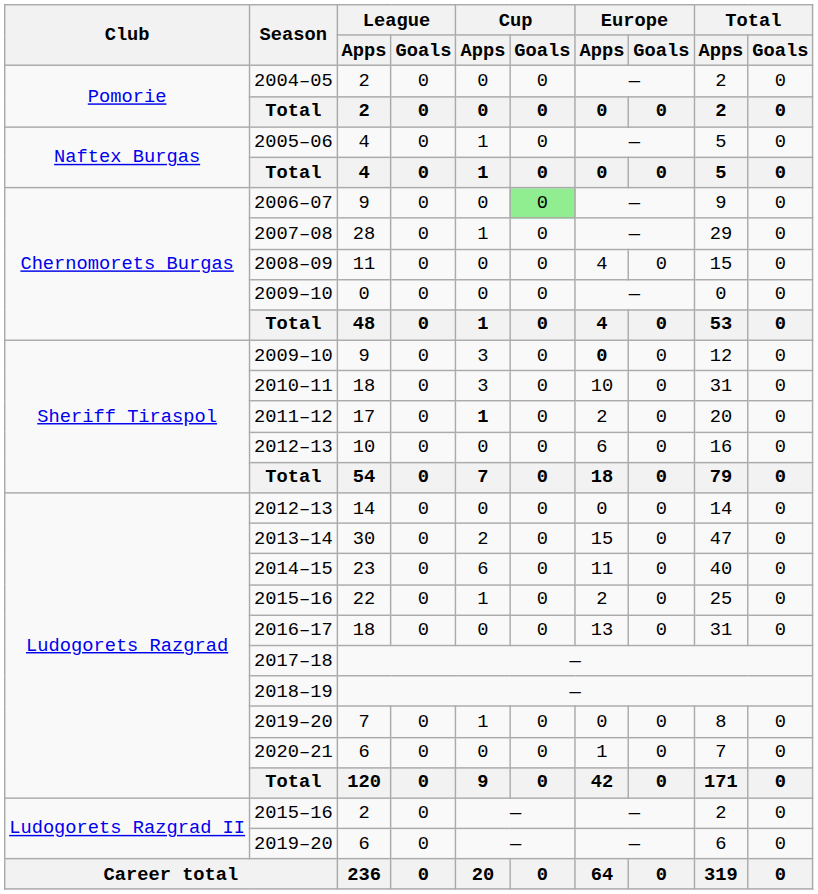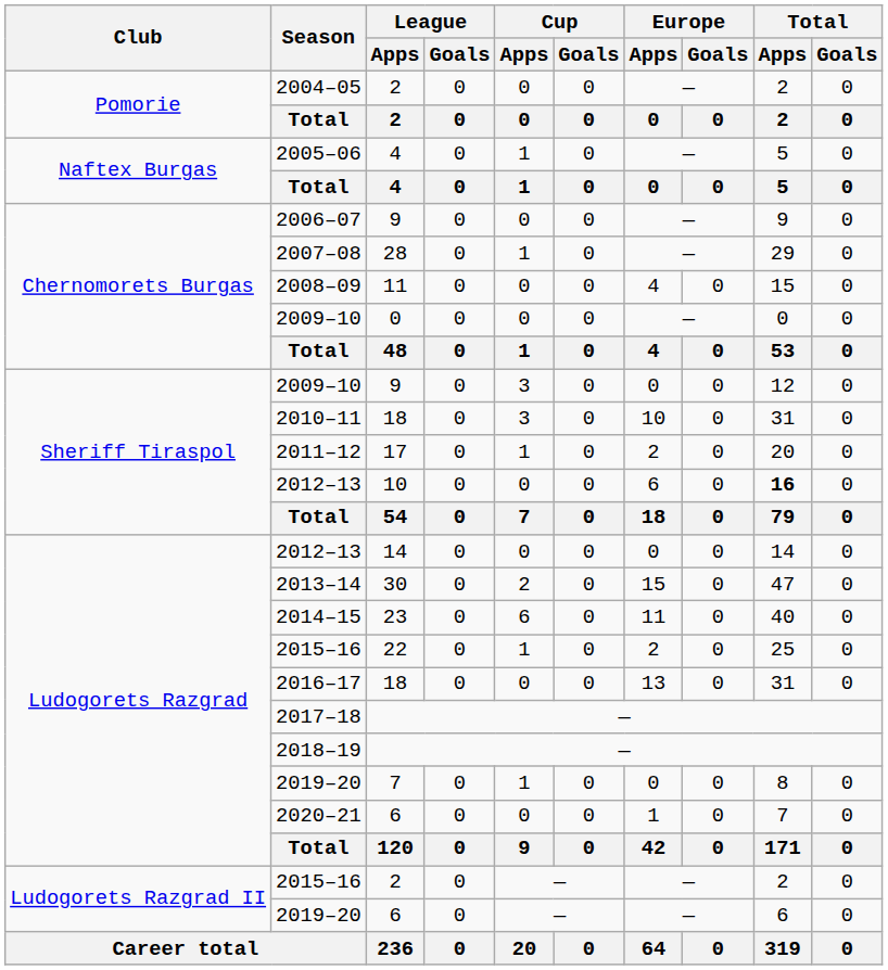2006–07 | Cup / Goals: lightgreen background -> no background
2009–10 / 9 | Europe / Apps: bold -> normal
2011–12 | Cup / Apps: bold -> normal
2012–13 / 10 | Total / Apps: normal -> bold
